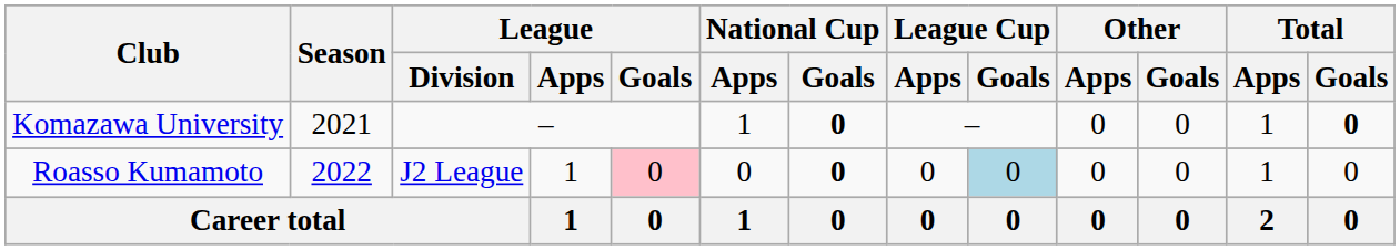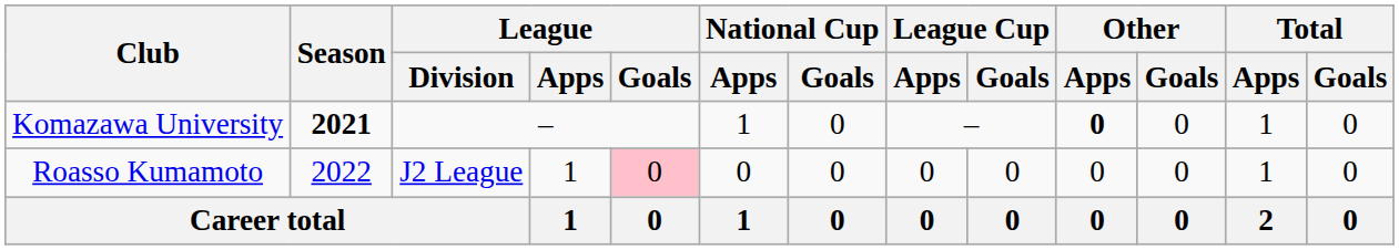Komazawa University | Season: normal -> bold
Komazawa University | National Cup / Goals: bold -> normal
Komazawa University | Other / Apps: normal -> bold
Komazawa University | Total / Goals: bold -> normal
Roasso Kumamoto | National Cup / Goals: bold -> normal
Roasso Kumamoto | League Cup / Goals: lightblue background -> no background
